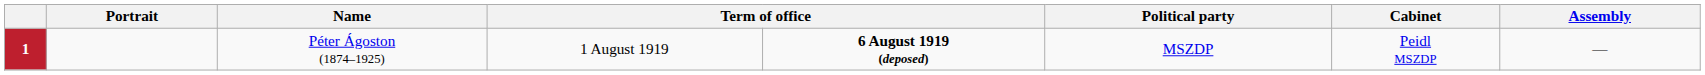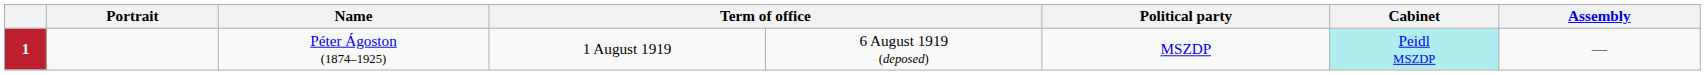1 | column 5: bold -> normal
1 | Cabinet: no background -> paleturquoise background
